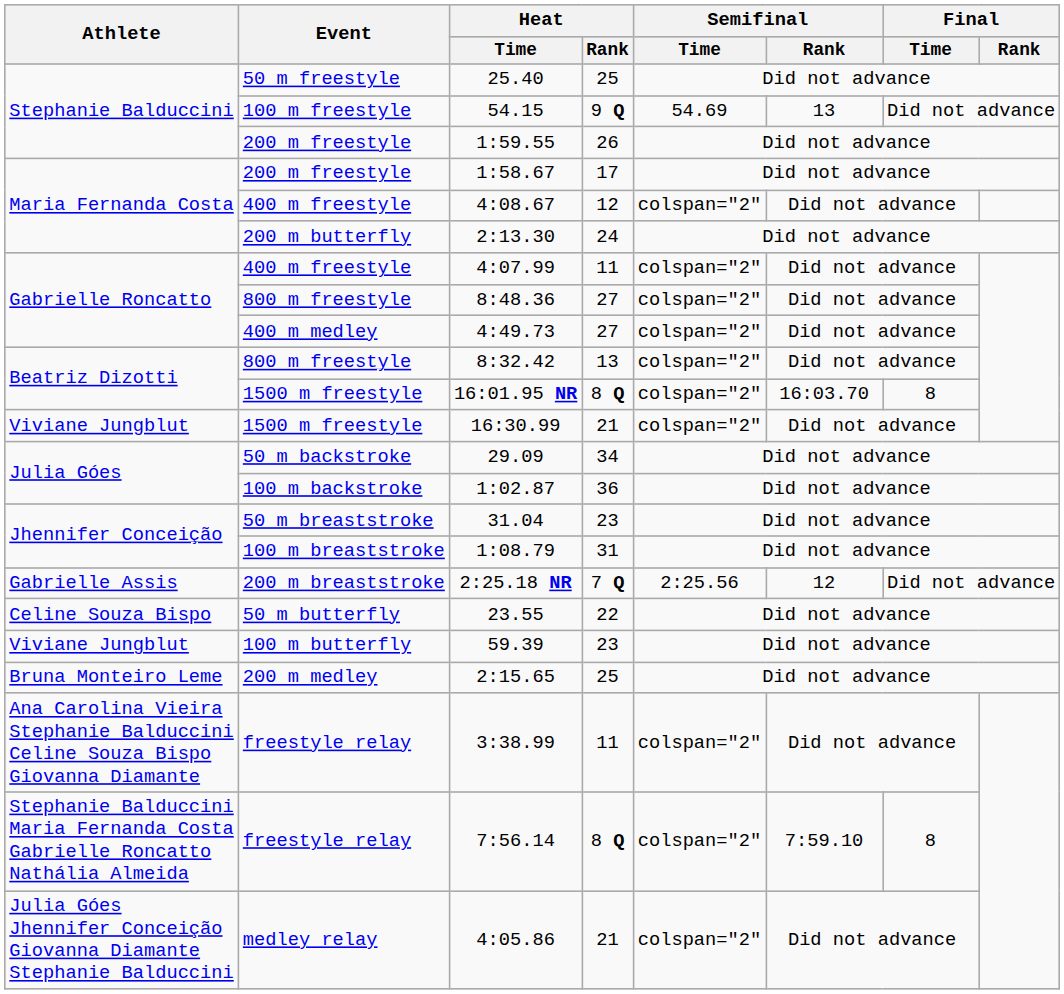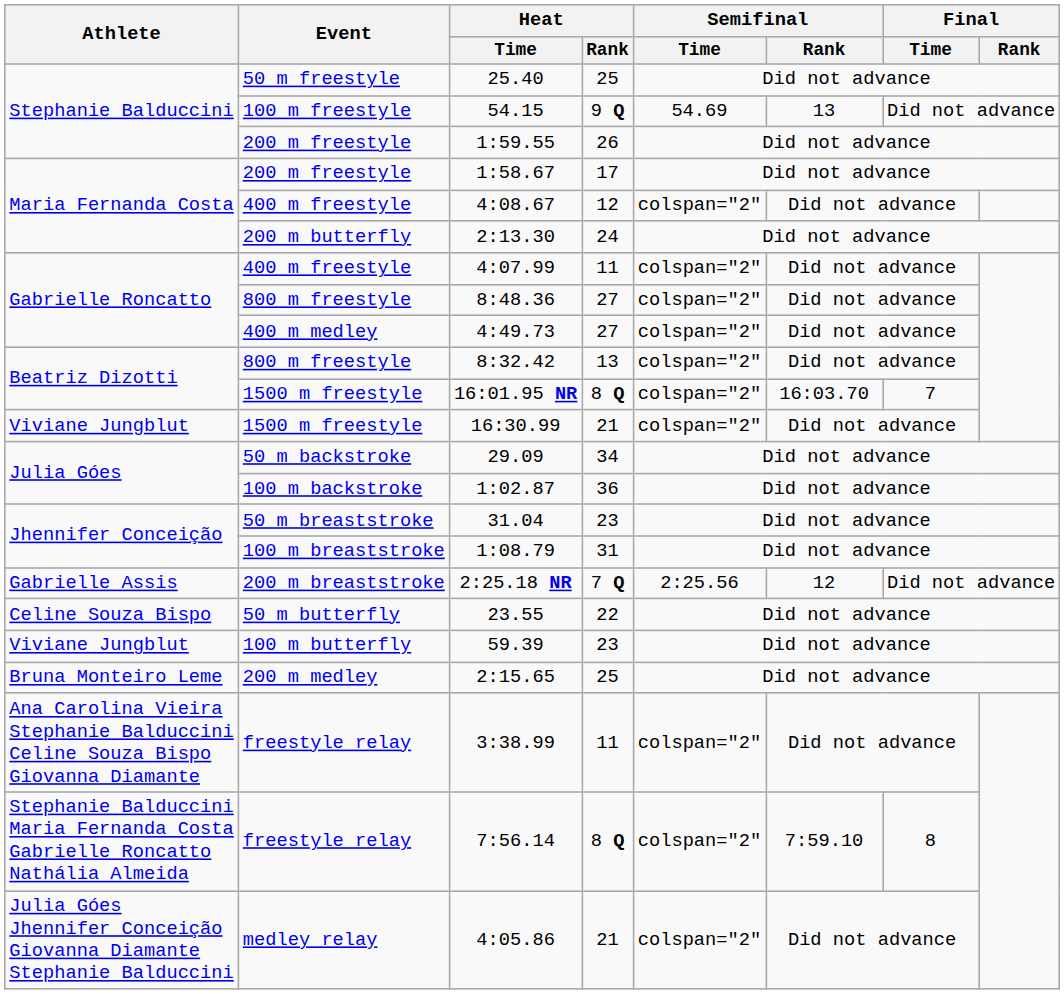16:01.95 NR | Final / Time: 8 -> 7
